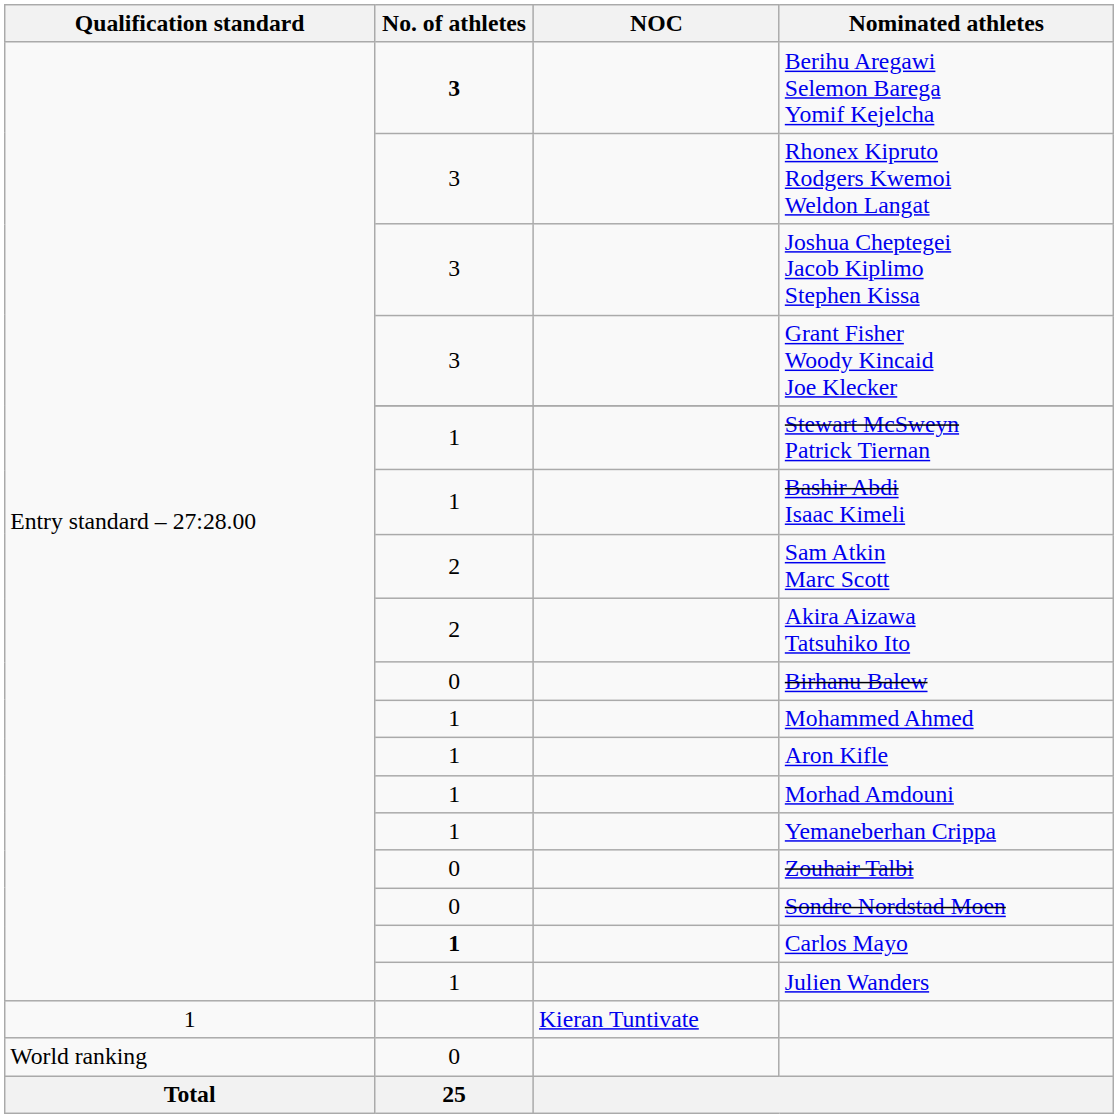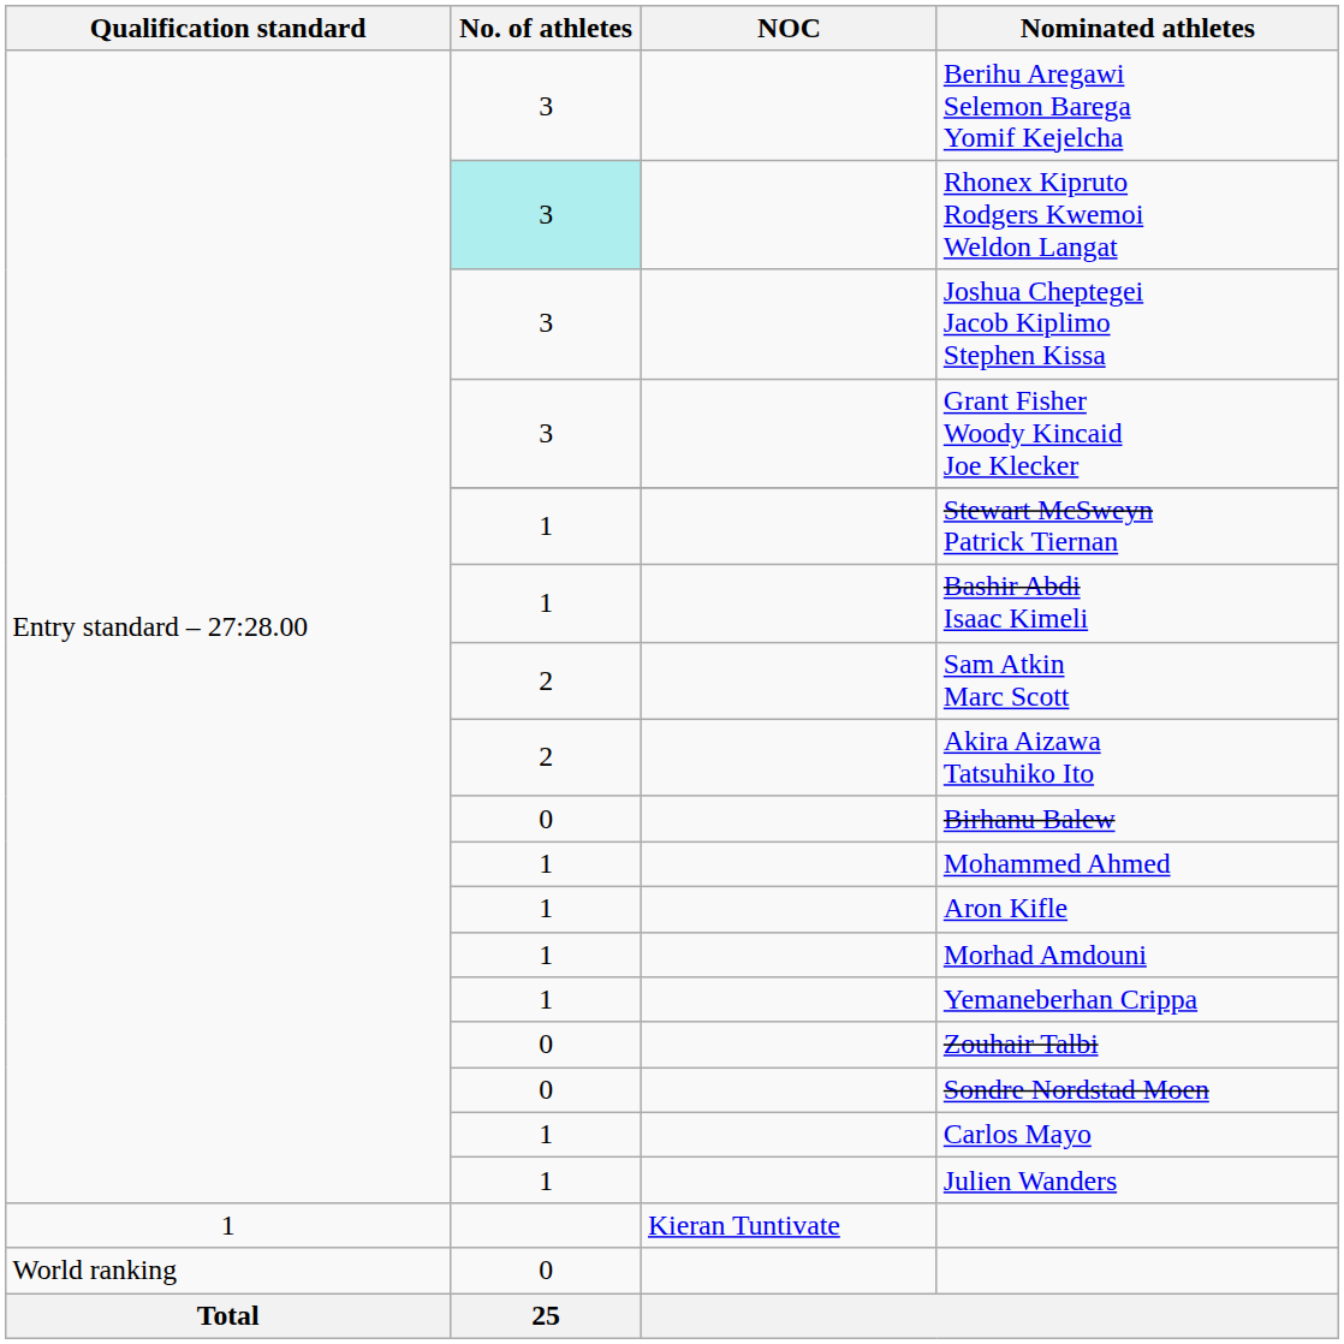Berihu Aregawi Selemon Barega Yomif Kejelcha | No. of athletes: bold -> normal
Rhonex Kipruto Rodgers Kwemoi Weldon Langat | No. of athletes: no background -> paleturquoise background
Carlos Mayo | No. of athletes: bold -> normal
